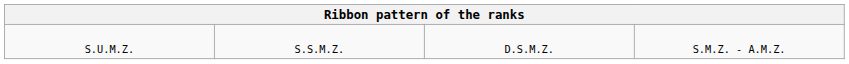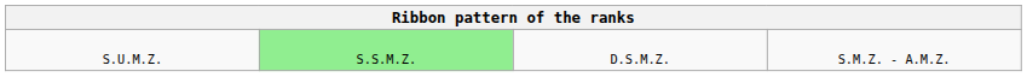S.U.M.Z. | column 2: no background -> lightgreen background
